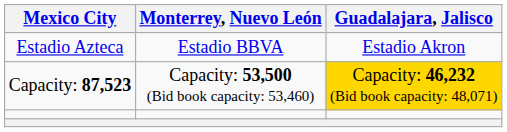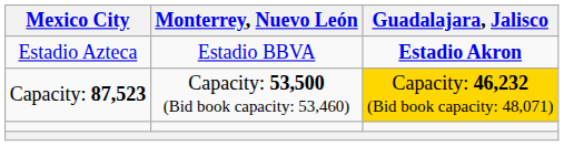Estadio Azteca | Guadalajara, Jalisco: normal -> bold
